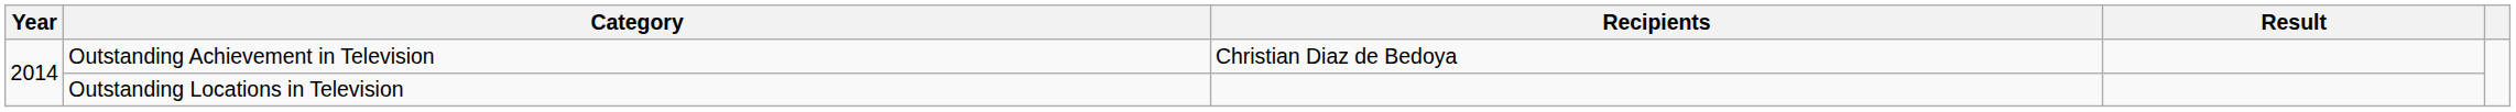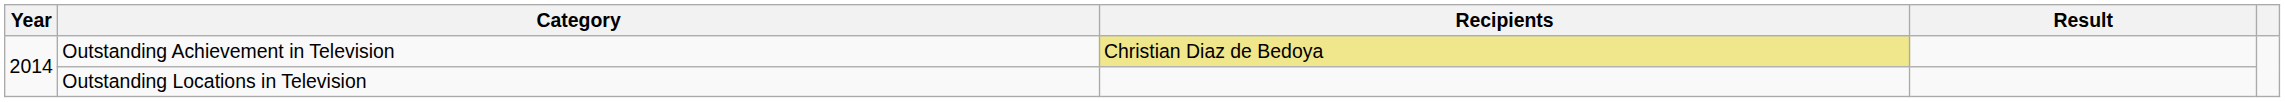Outstanding Achievement in Television | Recipients: no background -> khaki background
